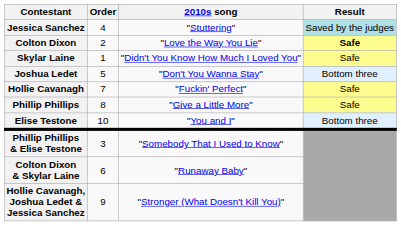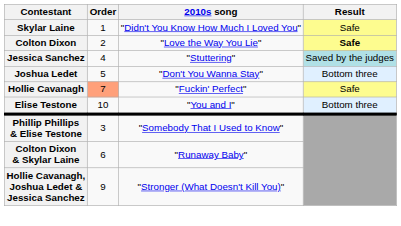rows swapped: Skylar Laine <-> Jessica Sanchez
Hollie Cavanagh | Order: no background -> lightsalmon background
- row: Phillip Phillips | 8 | "Give a Little More" | Safe
